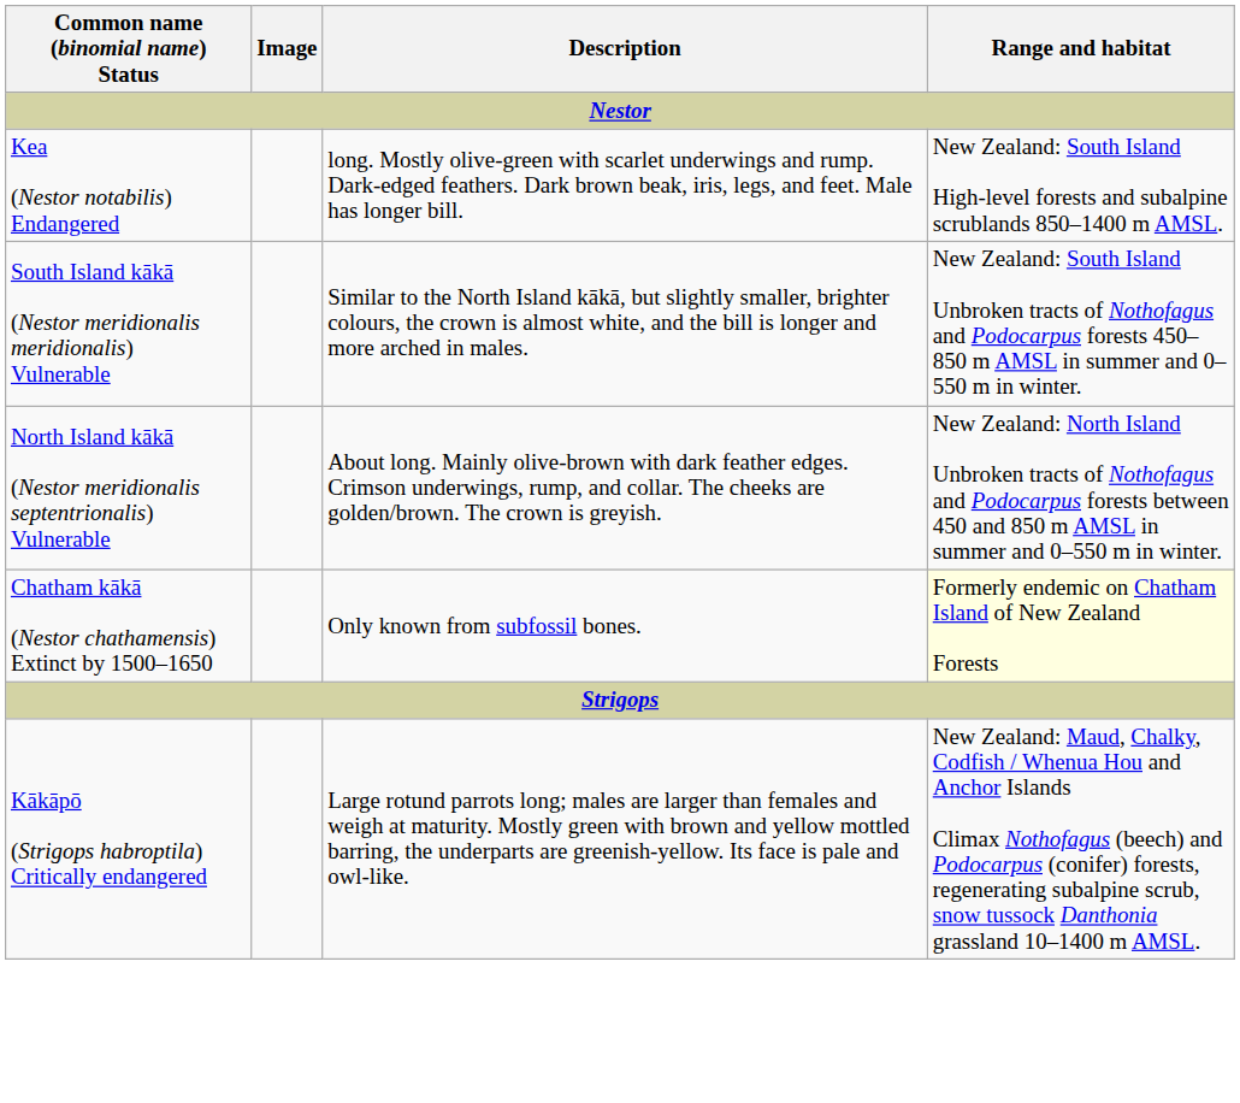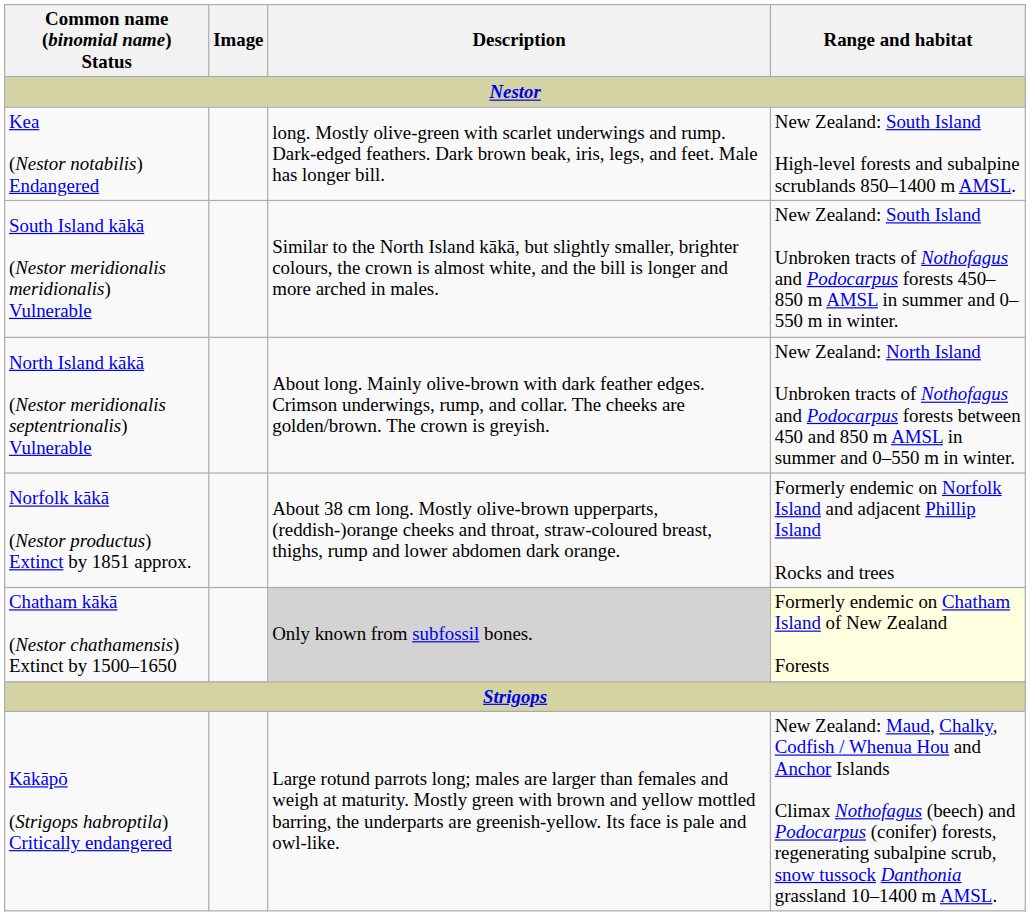+ row: Norfolk kākā (Nestor productus) Extinct by 1851 approx. | About 38 cm long. Mostly olive-brown upperparts, (reddish-)orange cheeks and throat, straw-coloured breast, thighs, rump and lower abdomen dark orange. | Formerly endemic on Norfolk Island and adjacent Phillip Island Rocks and trees
Chatham kākā (Nestor chathamensis) Extinct by 1500–1650 | Description: no background -> lightgrey background
